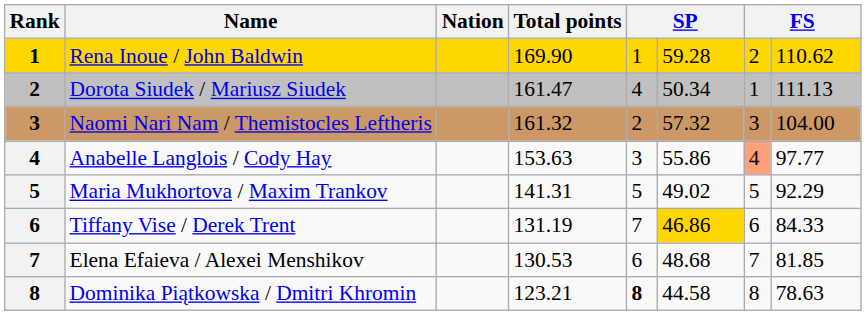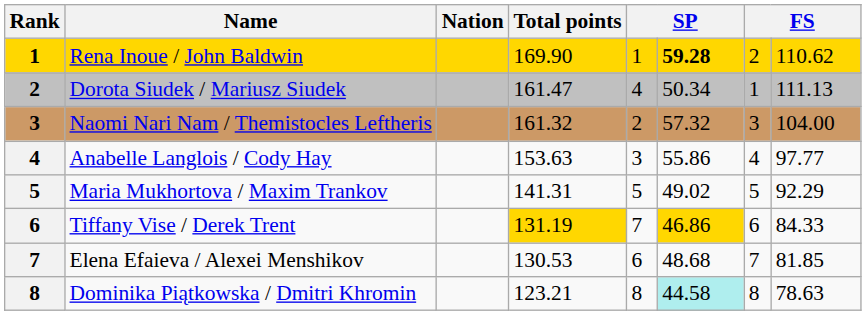Rena Inoue / John Baldwin | column 6: normal -> bold
Anabelle Langlois / Cody Hay | column 7: lightsalmon background -> no background
Tiffany Vise / Derek Trent | Total points: no background -> gold background
Dominika Piątkowska / Dmitri Khromin | column 5: bold -> normal
Dominika Piątkowska / Dmitri Khromin | column 6: no background -> paleturquoise background
